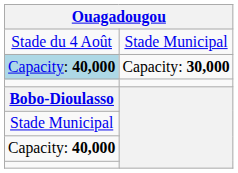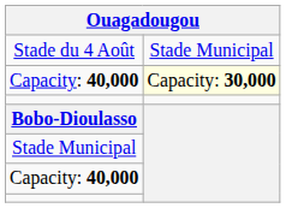Capacity: 40,000 / Capacity: 30,000 | column 1: lightblue background -> no background
Capacity: 40,000 / Capacity: 30,000 | column 2: no background -> lightyellow background
